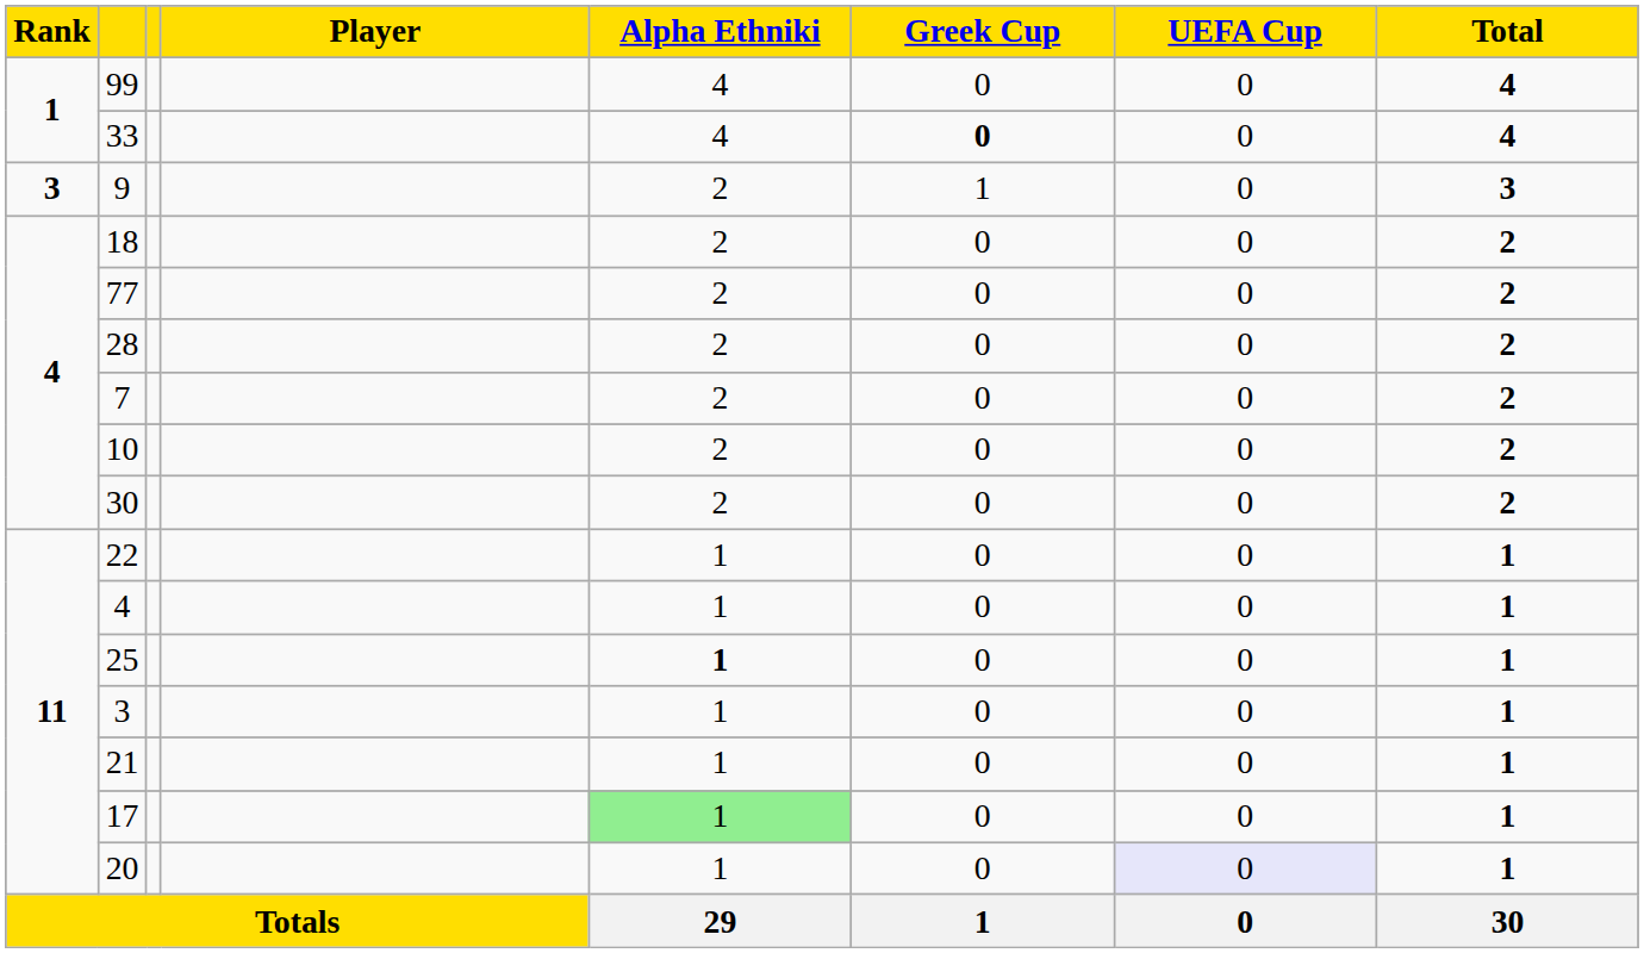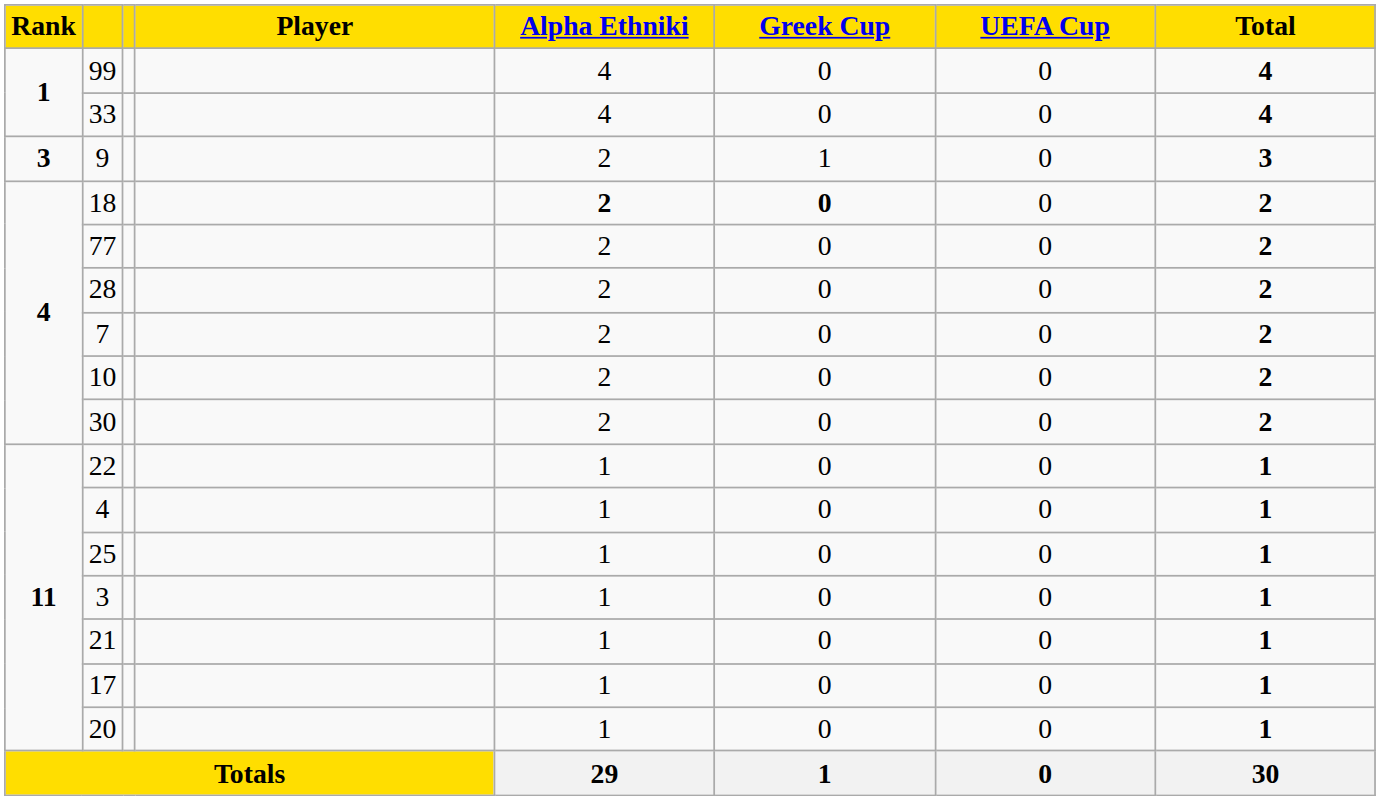33 | Greek Cup: bold -> normal
18 | Alpha Ethniki: normal -> bold
18 | Greek Cup: normal -> bold
25 | Alpha Ethniki: bold -> normal
17 | Alpha Ethniki: lightgreen background -> no background
20 | UEFA Cup: lavender background -> no background
